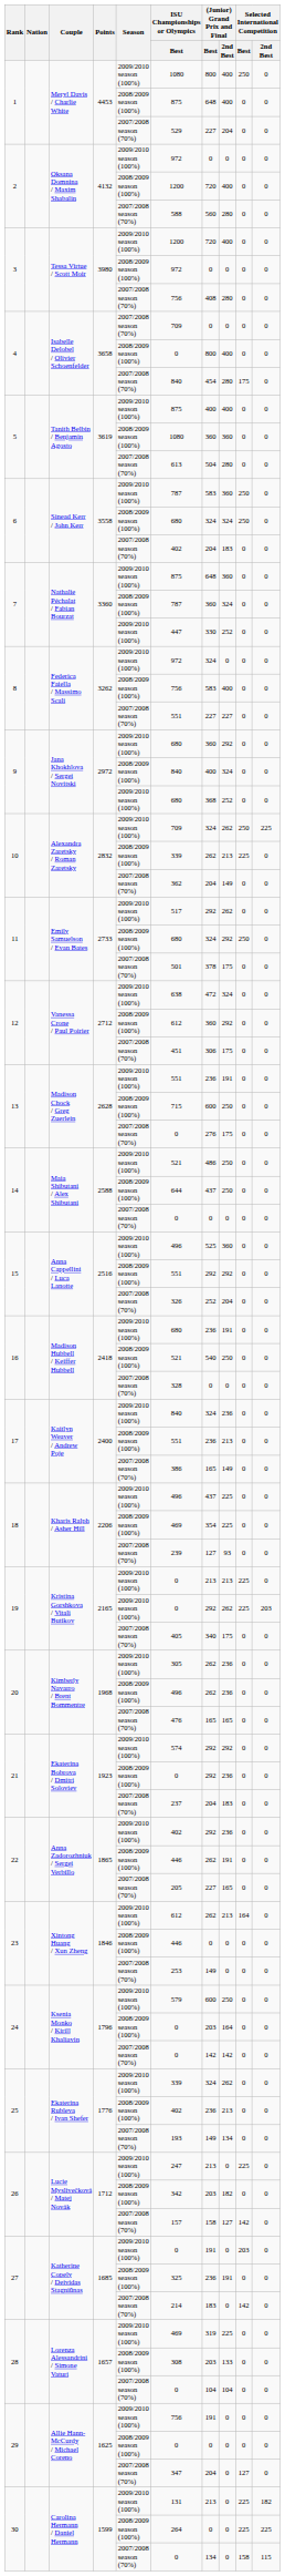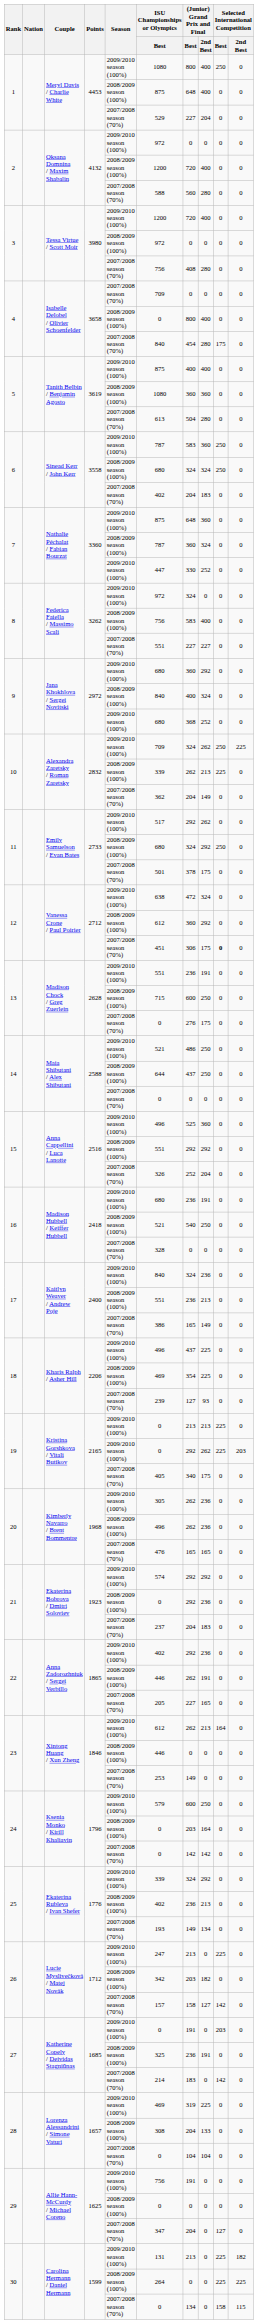row 38 | Selected International Competition / Best: normal -> bold
row 75 | (Junior) Grand Prix and Final / 2nd Best: 262 -> 292
row 85 | (Junior) Grand Prix and Final / Best: 203 -> 204
